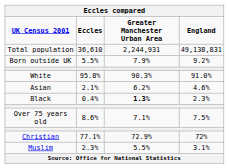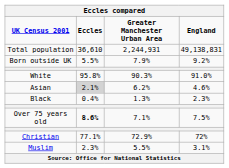Asian | Eccles compared / Eccles: no background -> lightgrey background
Black | Eccles compared / Greater Manchester Urban Area: bold -> normal
Over 75 years old | Eccles compared / Eccles: normal -> bold
